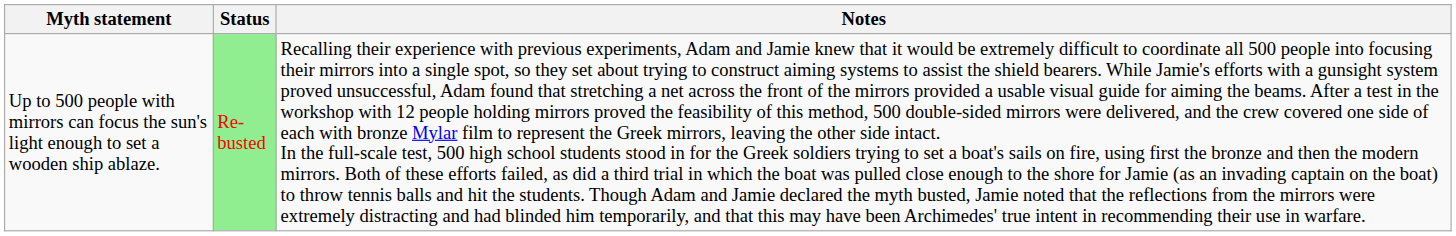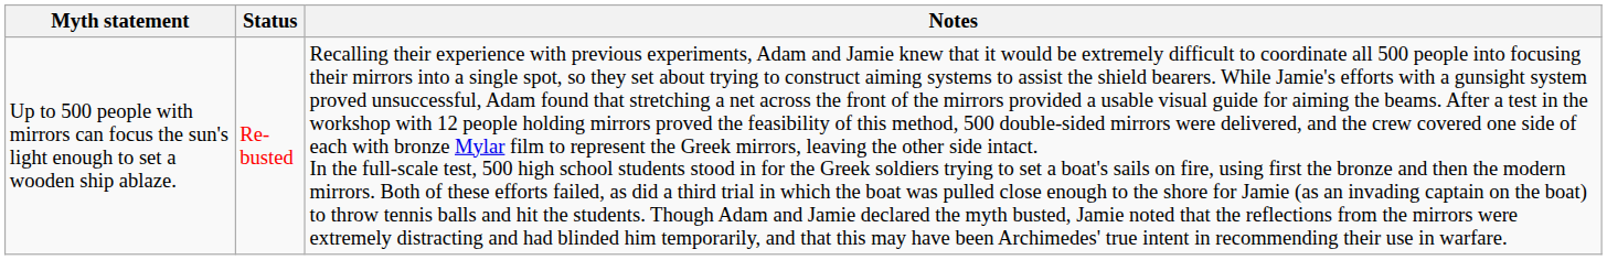row 2 | Status: lightgreen background -> no background
